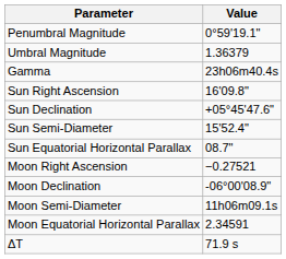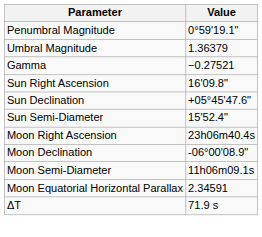Gamma | Value: 23h06m40.4s -> −0.27521
- row: Sun Equatorial Horizontal Parallax | 08.7"
Moon Right Ascension | Value: −0.27521 -> 23h06m40.4s
